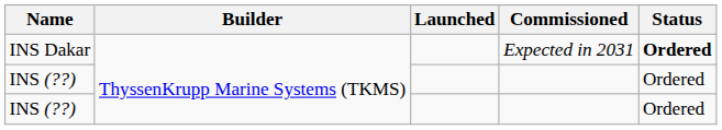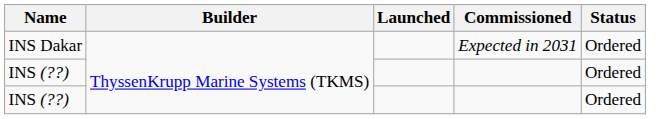INS Dakar | Status: bold -> normal
